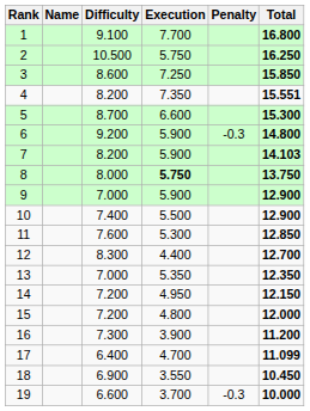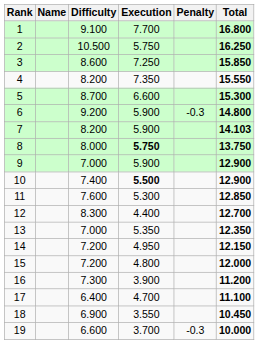4 | Total: 15.551 -> 15.550
10 | Execution: normal -> bold
17 | Total: 11.099 -> 11.100
